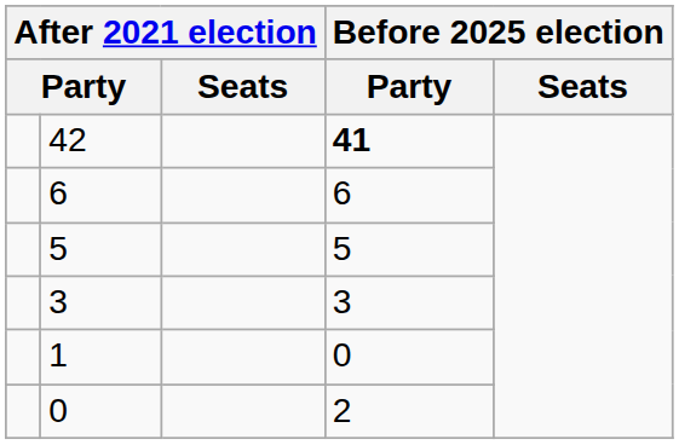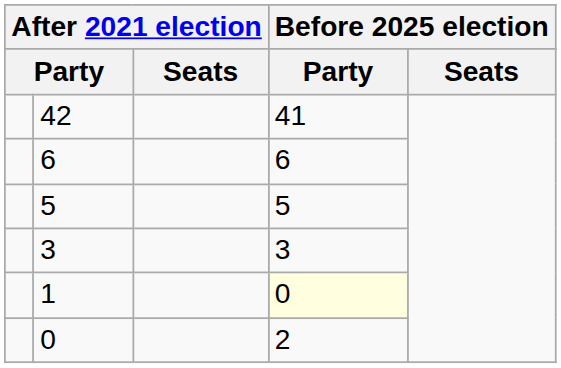42 | column 4: bold -> normal
1 | column 4: no background -> lightyellow background
